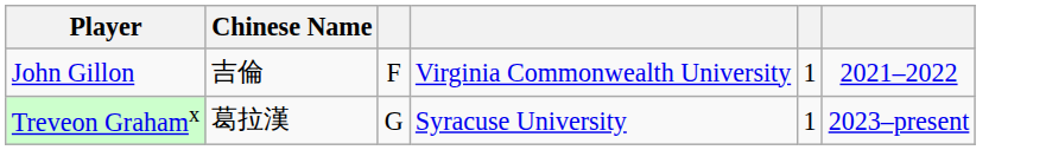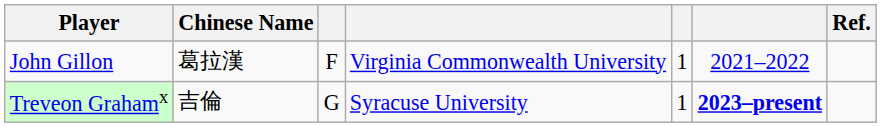+ column: Ref.
John Gillon | Chinese Name: 吉倫 -> 葛拉漢
Treveon Grahamx | Chinese Name: 葛拉漢 -> 吉倫
Treveon Grahamx | column 6: normal -> bold
